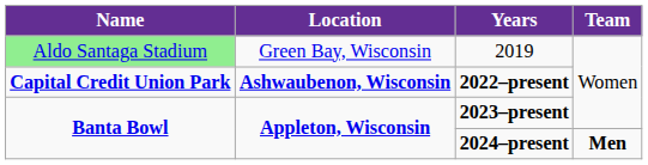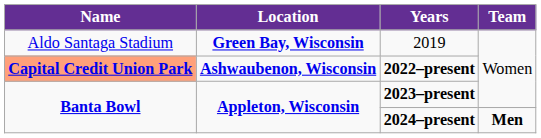2019 | Name: lightgreen background -> no background
2019 | Location: normal -> bold
2022–present | Name: no background -> lightsalmon background
